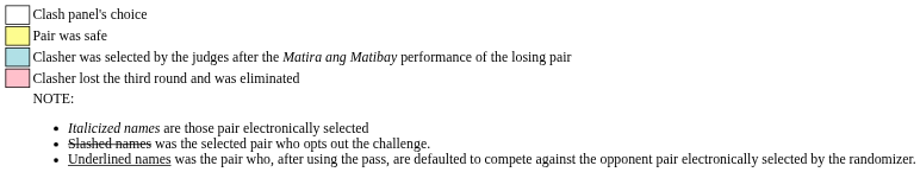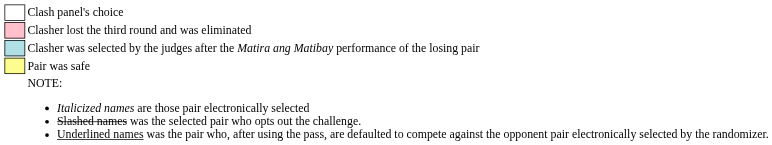rows swapped: Pair was safe <-> Clasher lost the third round and was eliminated
